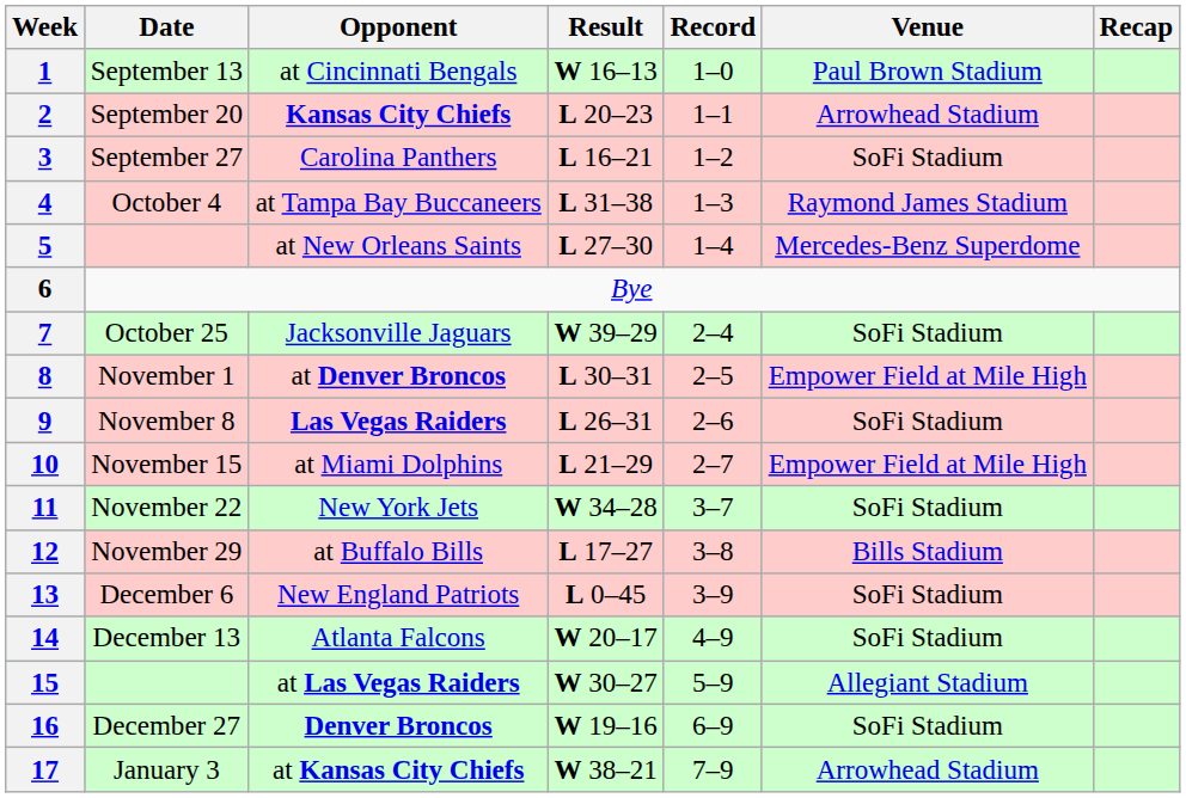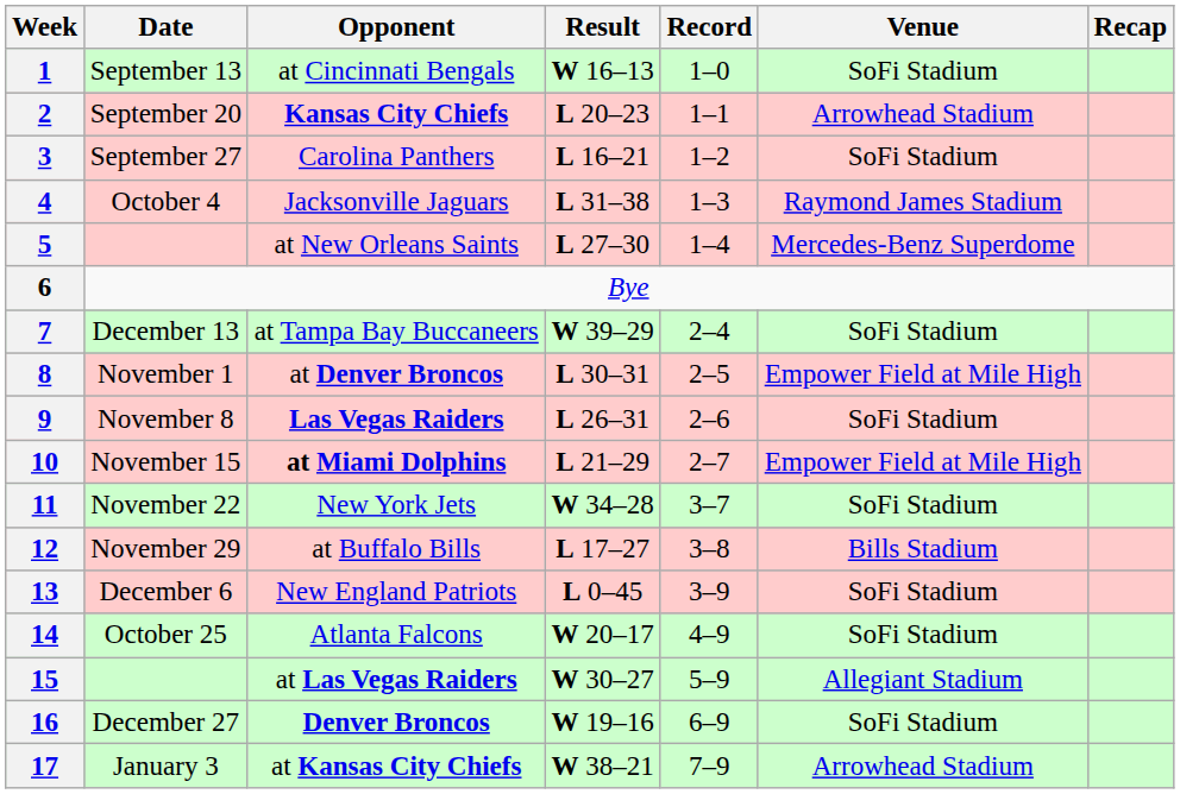1 | Venue: Paul Brown Stadium -> SoFi Stadium
4 | Opponent: at Tampa Bay Buccaneers -> Jacksonville Jaguars
7 | Date: October 25 -> December 13
7 | Opponent: Jacksonville Jaguars -> at Tampa Bay Buccaneers
10 | Opponent: normal -> bold
14 | Date: December 13 -> October 25
